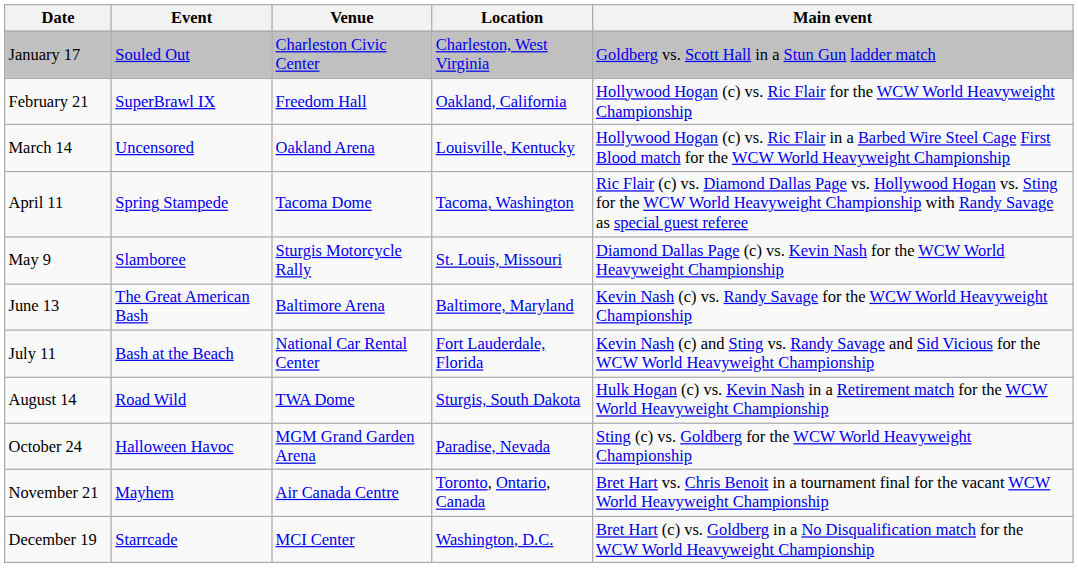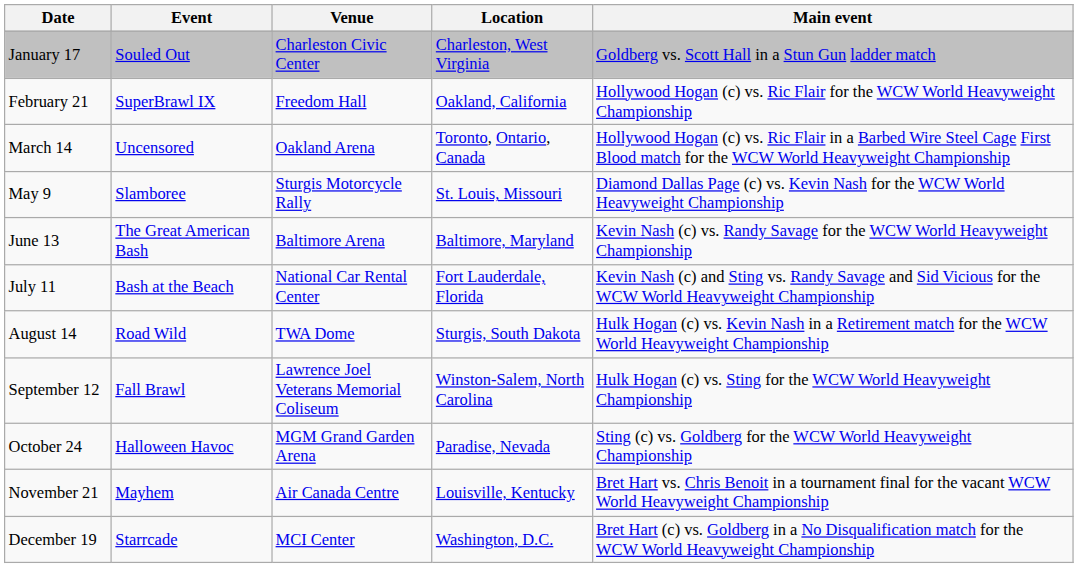March 14 | Location: Louisville, Kentucky -> Toronto, Ontario, Canada
- row: April 11 | Spring Stampede | Tacoma Dome | Tacoma, Washington | Ric Flair (c) vs. Diamond Dallas Page vs. Hollywood Hogan vs. Sting for the WCW World Heavyweight Championship with Randy Savage as special guest referee
+ row: September 12 | Fall Brawl | Lawrence Joel Veterans Memorial Coliseum | Winston-Salem, North Carolina | Hulk Hogan (c) vs. Sting for the WCW World Heavyweight Championship
November 21 | Location: Toronto, Ontario, Canada -> Louisville, Kentucky
